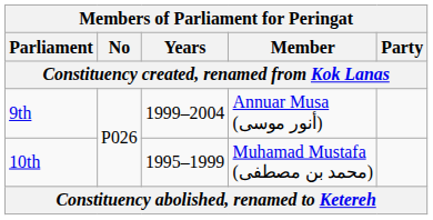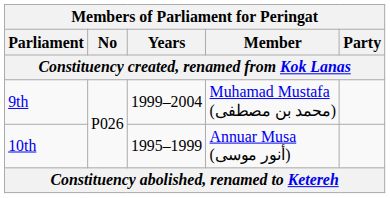9th | Member: Annuar Musa (أنور موسى) -> Muhamad Mustafa (محمد بن مصطفى)
10th | Member: Muhamad Mustafa (محمد بن مصطفى) -> Annuar Musa (أنور موسى)
